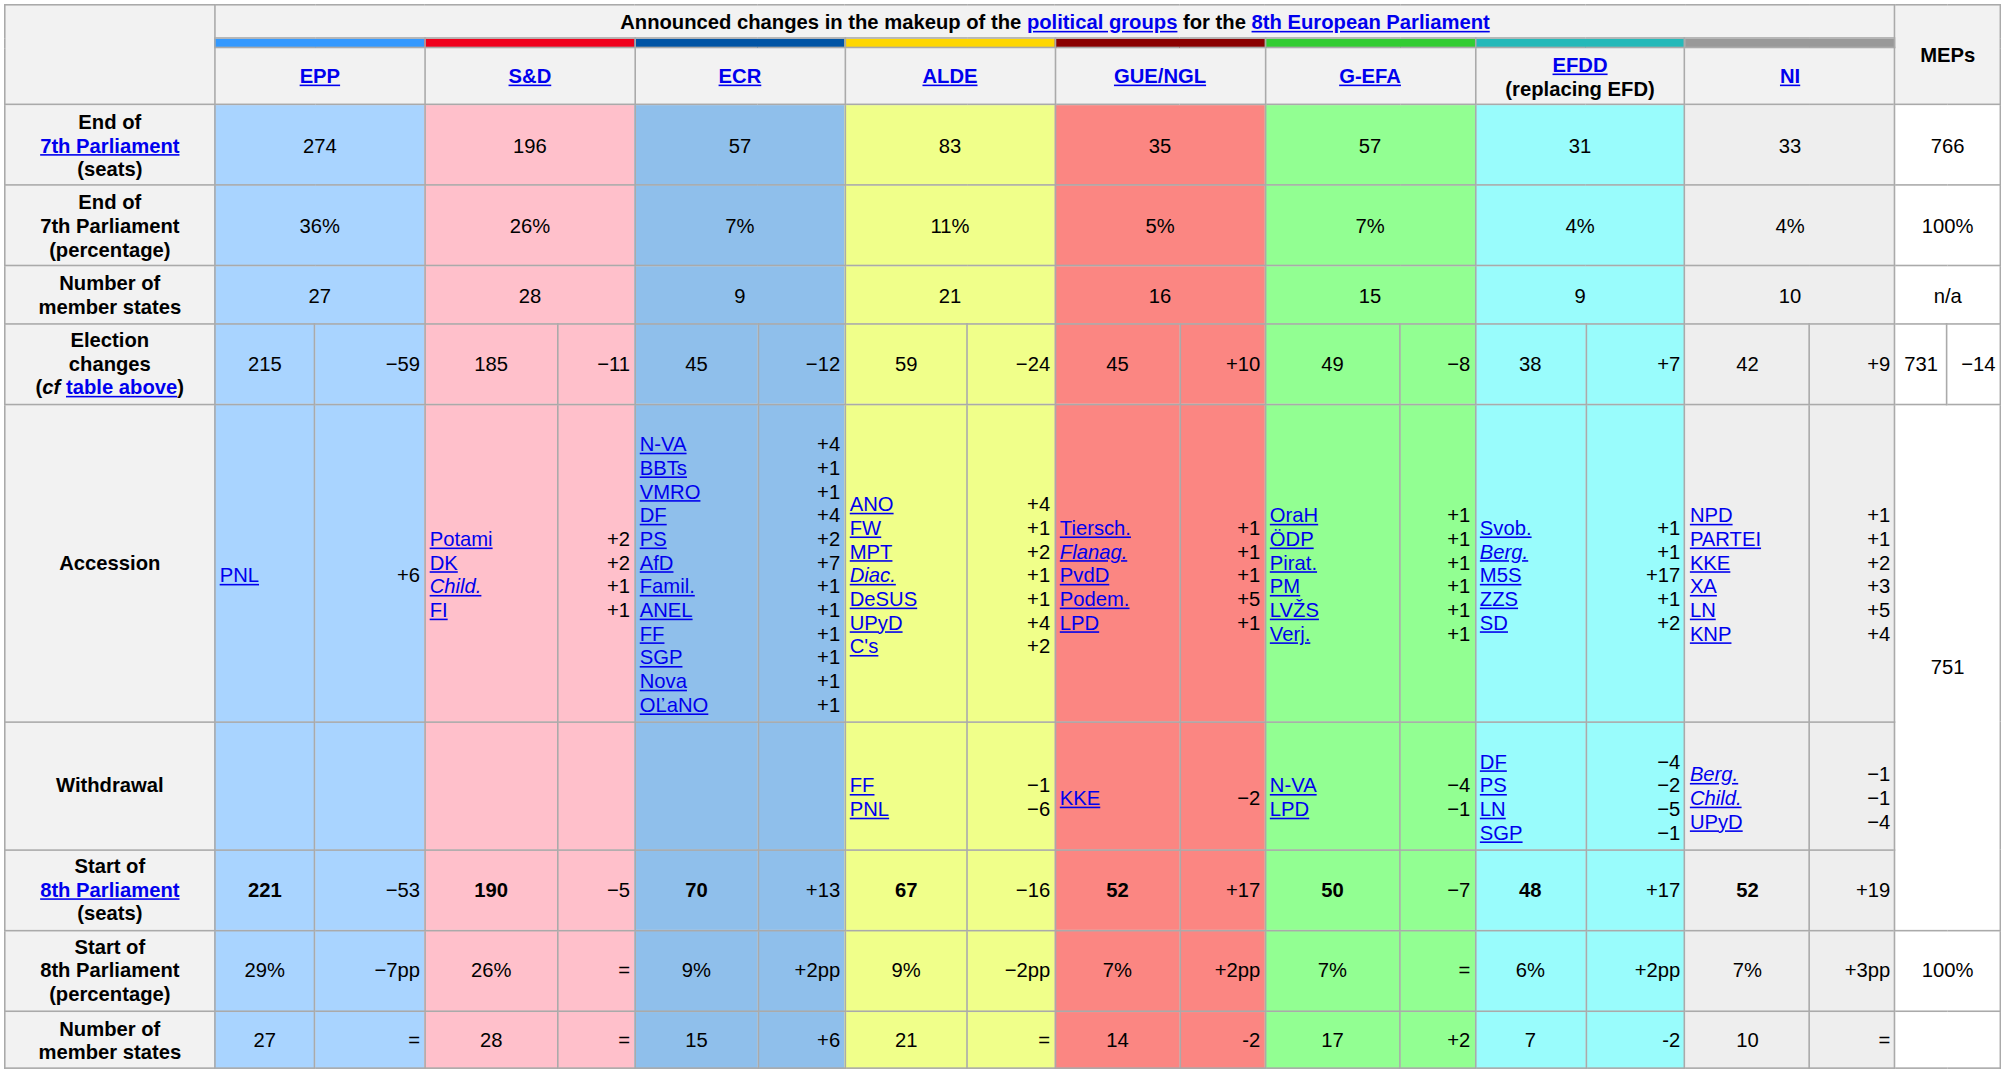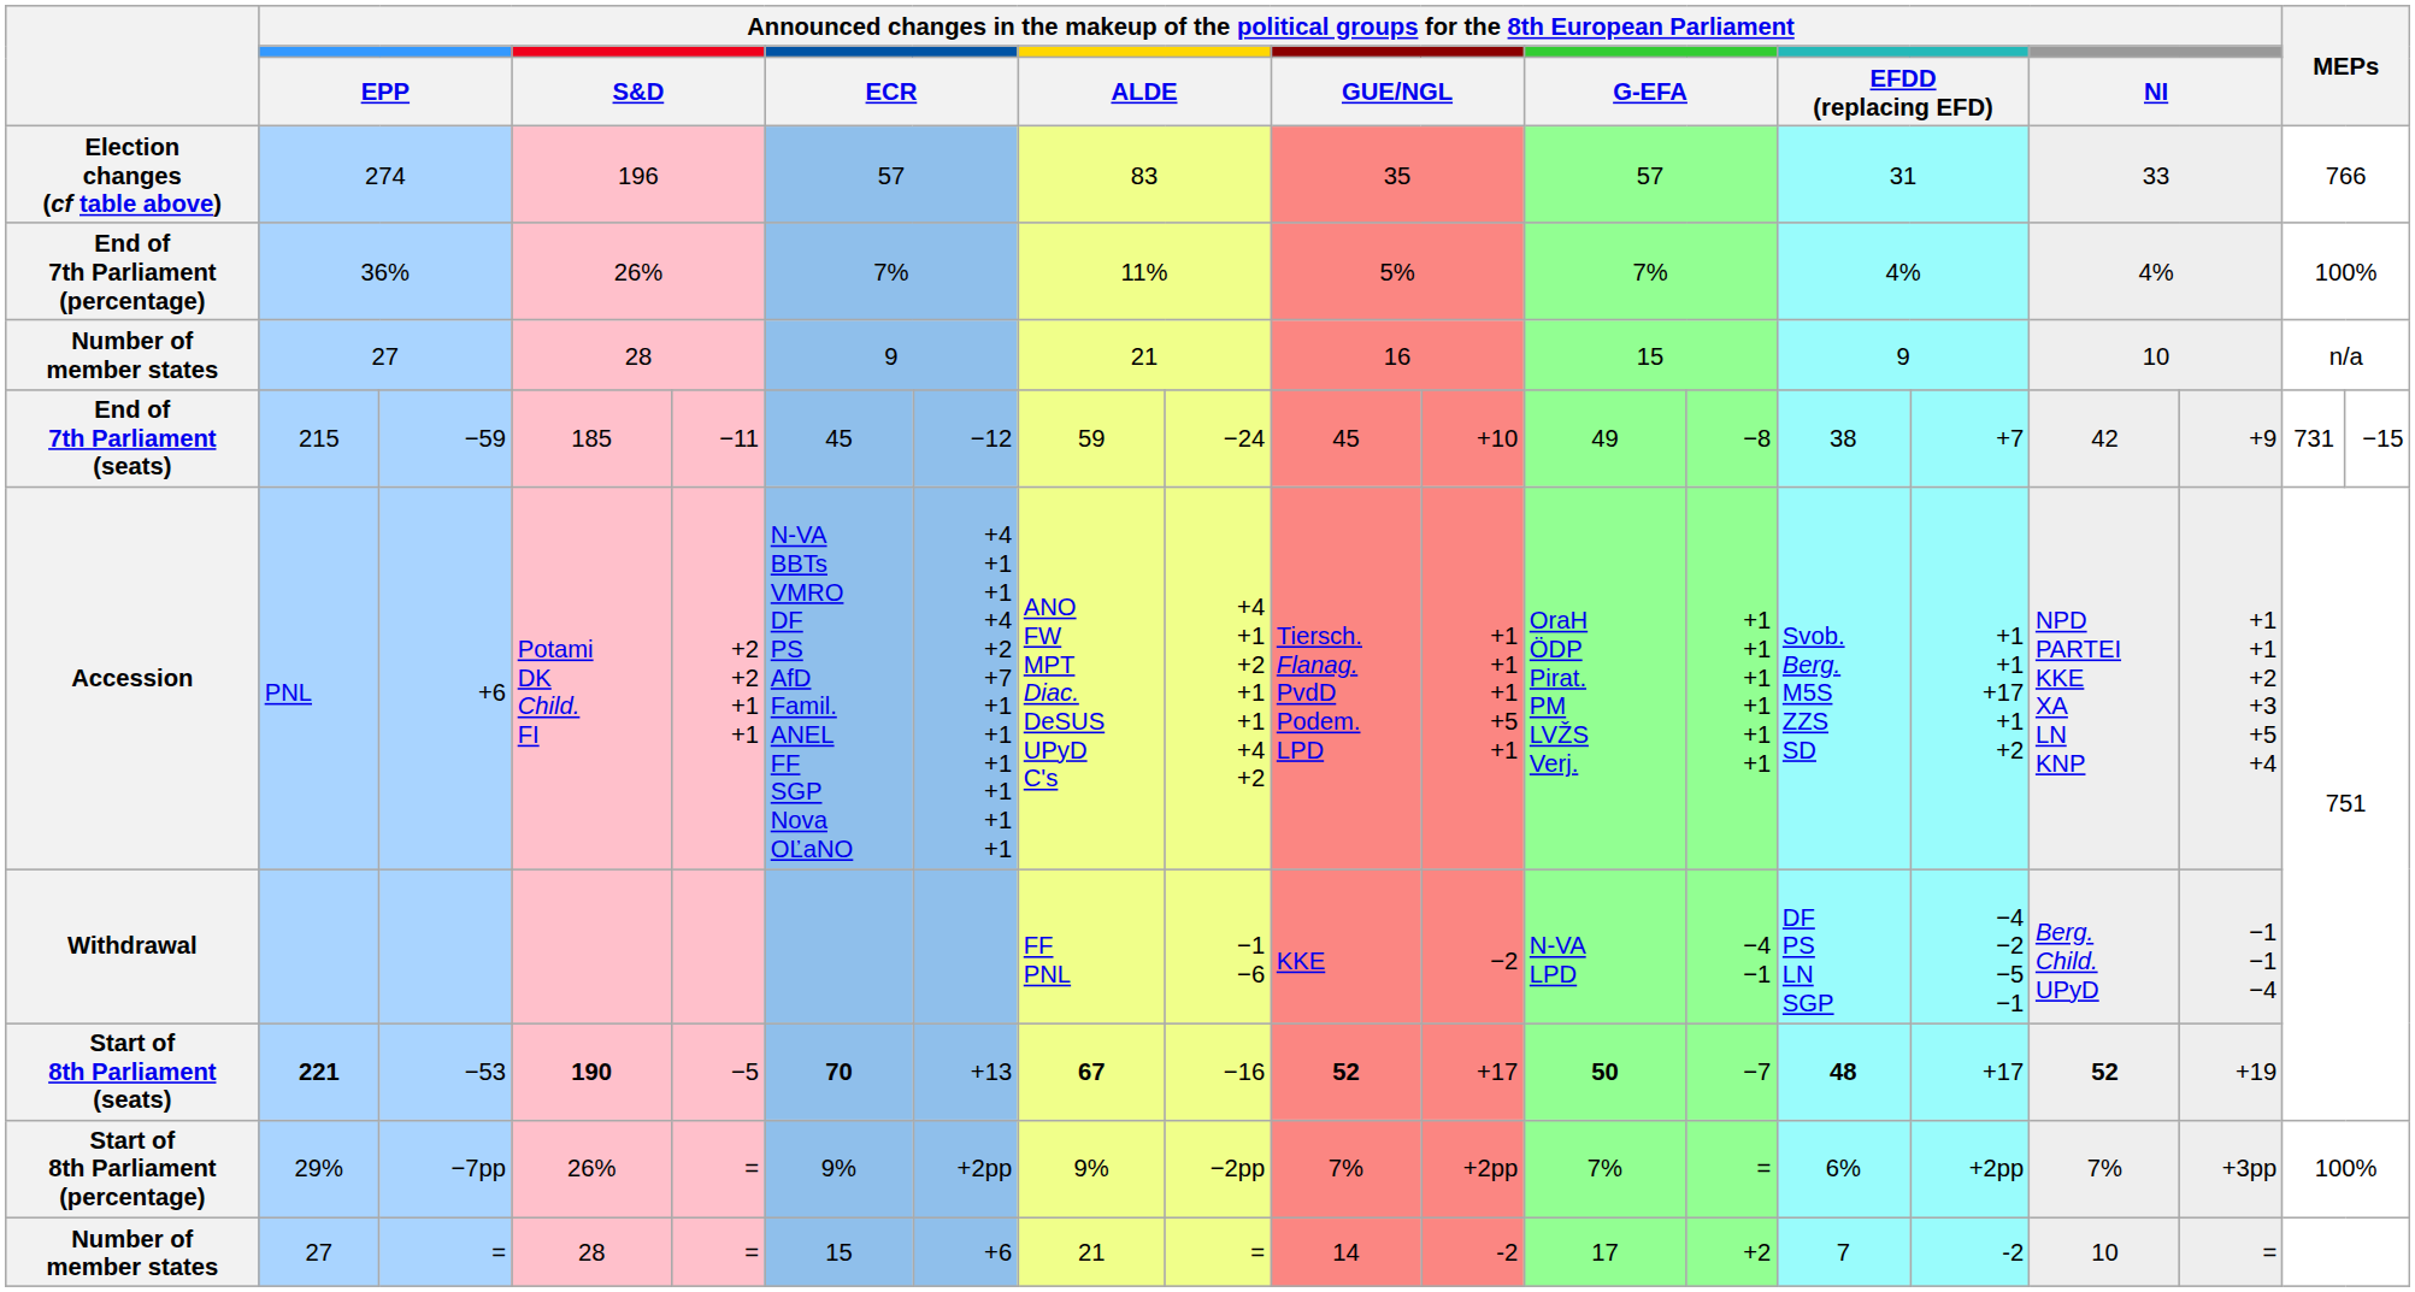274 | column 1: End of 7th Parliament (seats) -> Election changes (cf table above)
−59 | column 1: Election changes (cf table above) -> End of 7th Parliament (seats)
−59 | column 19: −14 -> −15
